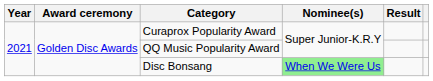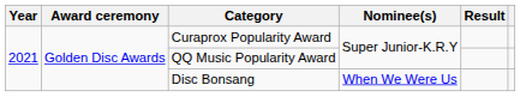Disc Bonsang | Nominee(s): lightgreen background -> no background
